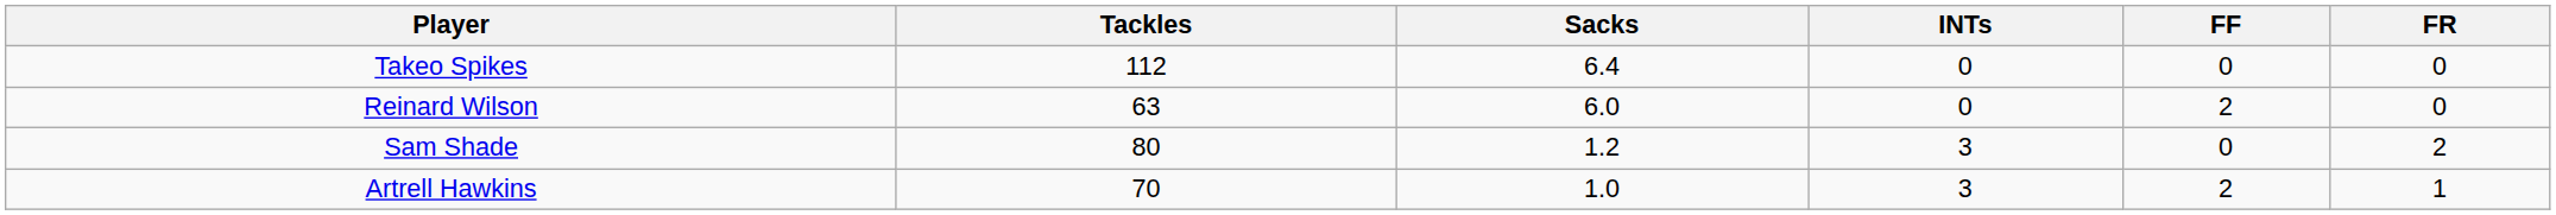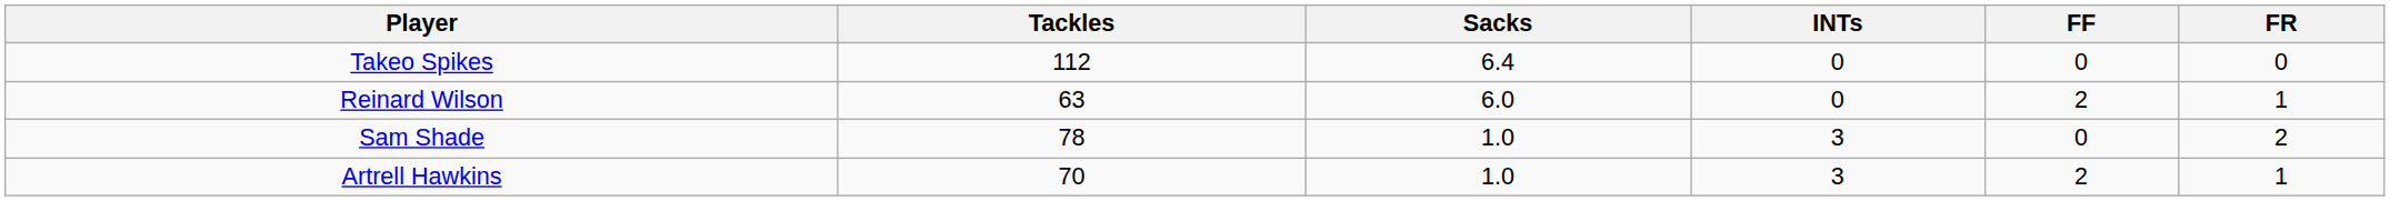Reinard Wilson | FR: 0 -> 1
Sam Shade | Tackles: 80 -> 78
Sam Shade | Sacks: 1.2 -> 1.0
